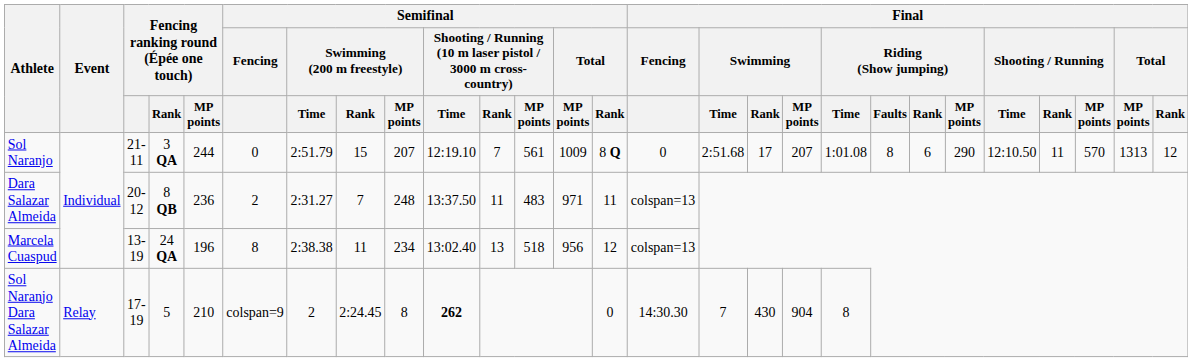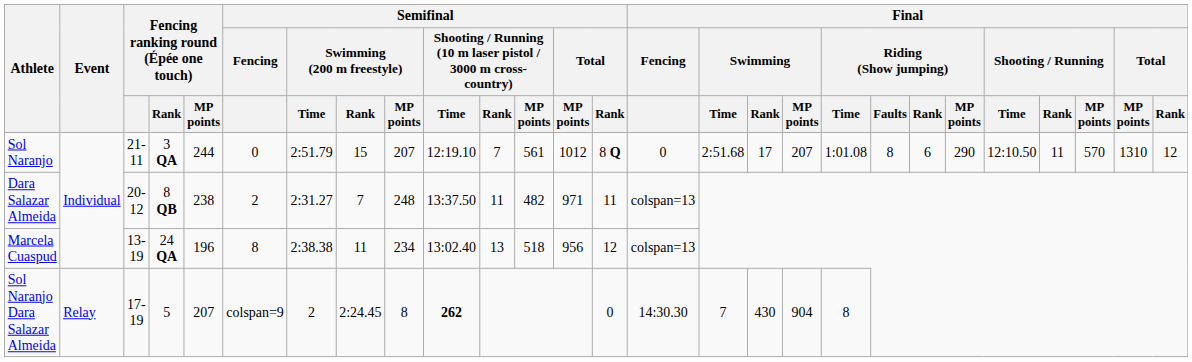Sol Naranjo | Semifinal / Total / MP points: 1009 -> 1012
Sol Naranjo | Final / Total / MP points: 1313 -> 1310
Dara Salazar Almeida | Fencing ranking round (Épée one touch) / MP points: 236 -> 238
Dara Salazar Almeida | column 12: 483 -> 482
Sol Naranjo Dara Salazar Almeida | Fencing ranking round (Épée one touch) / MP points: 210 -> 207
